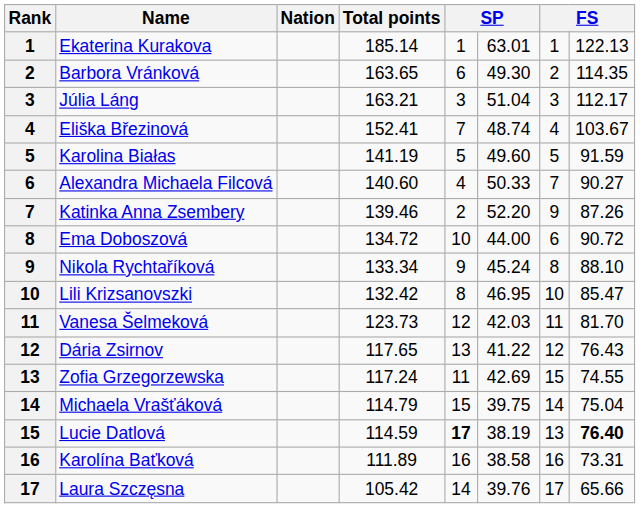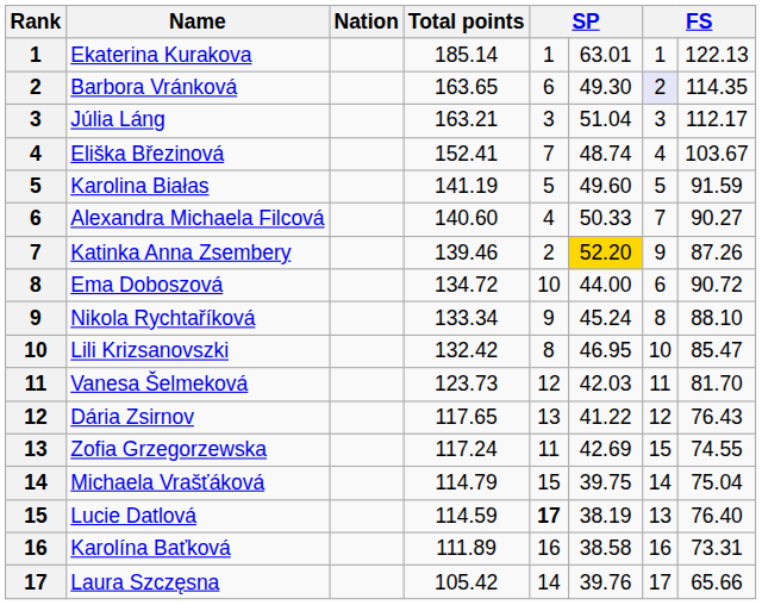Barbora Vránková | column 7: no background -> lavender background
Katinka Anna Zsembery | column 6: no background -> gold background
Lucie Datlová | column 8: bold -> normal
